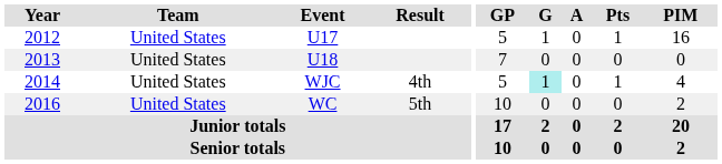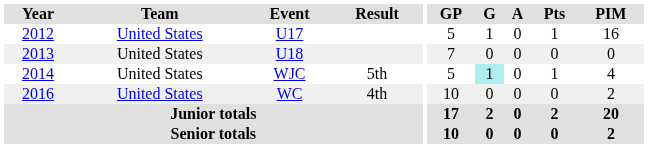WJC | Result: 4th -> 5th
WC | Result: 5th -> 4th
